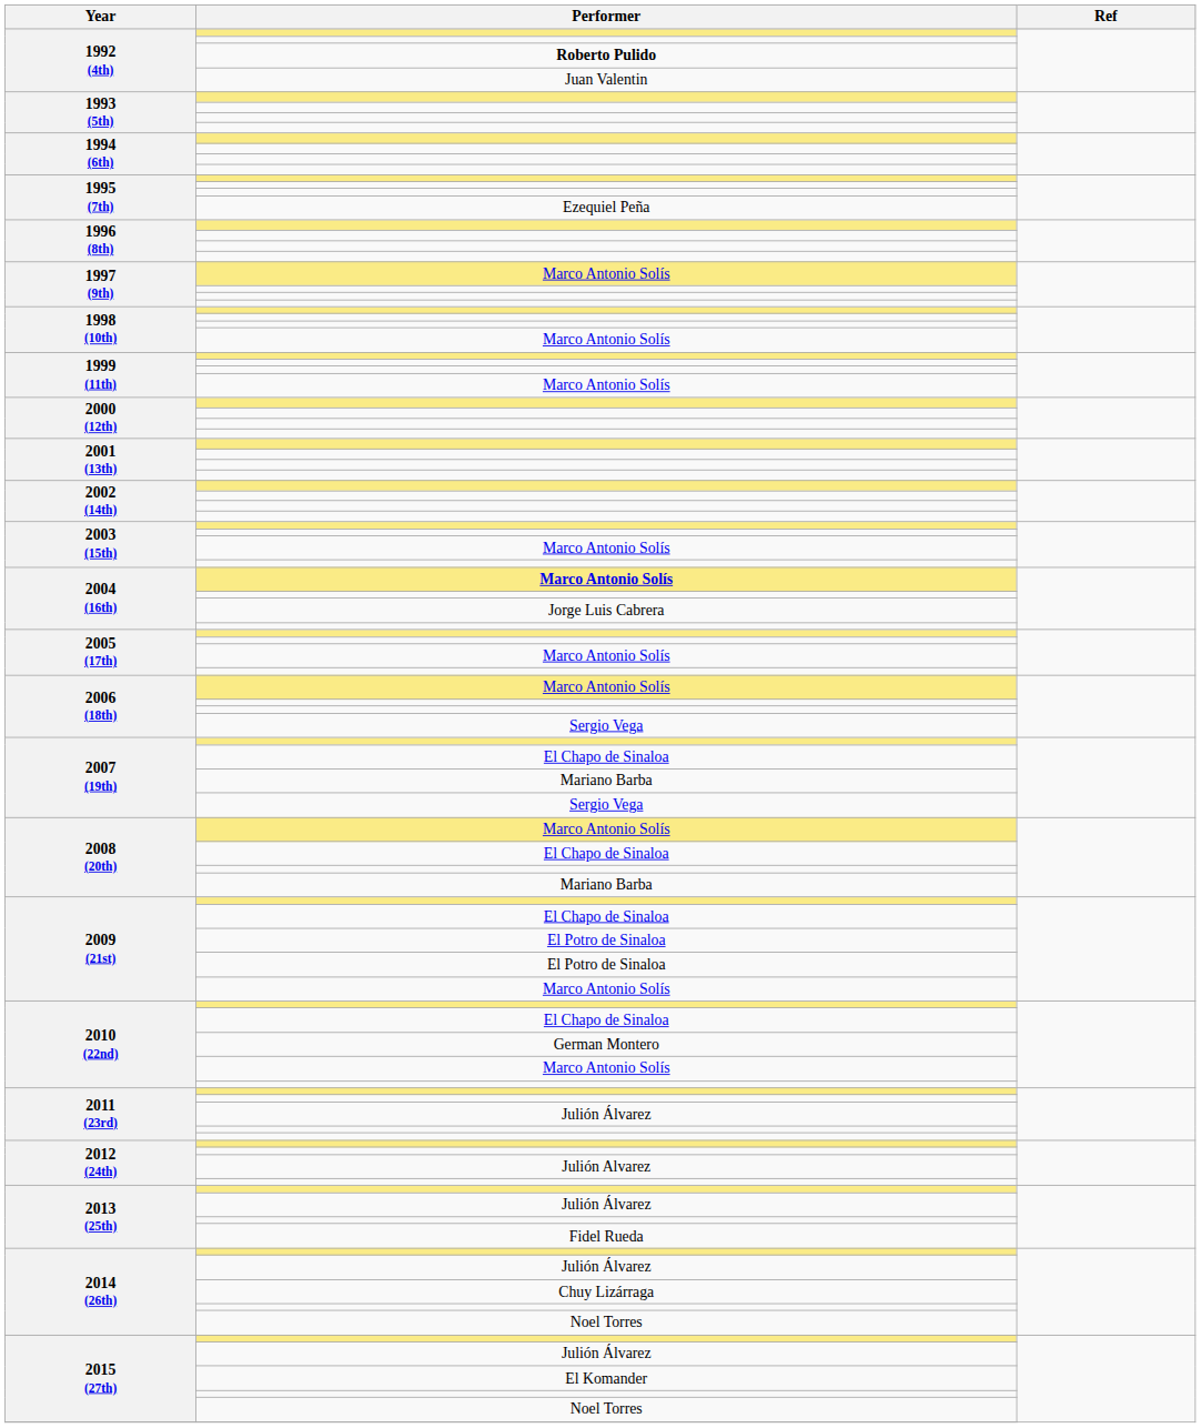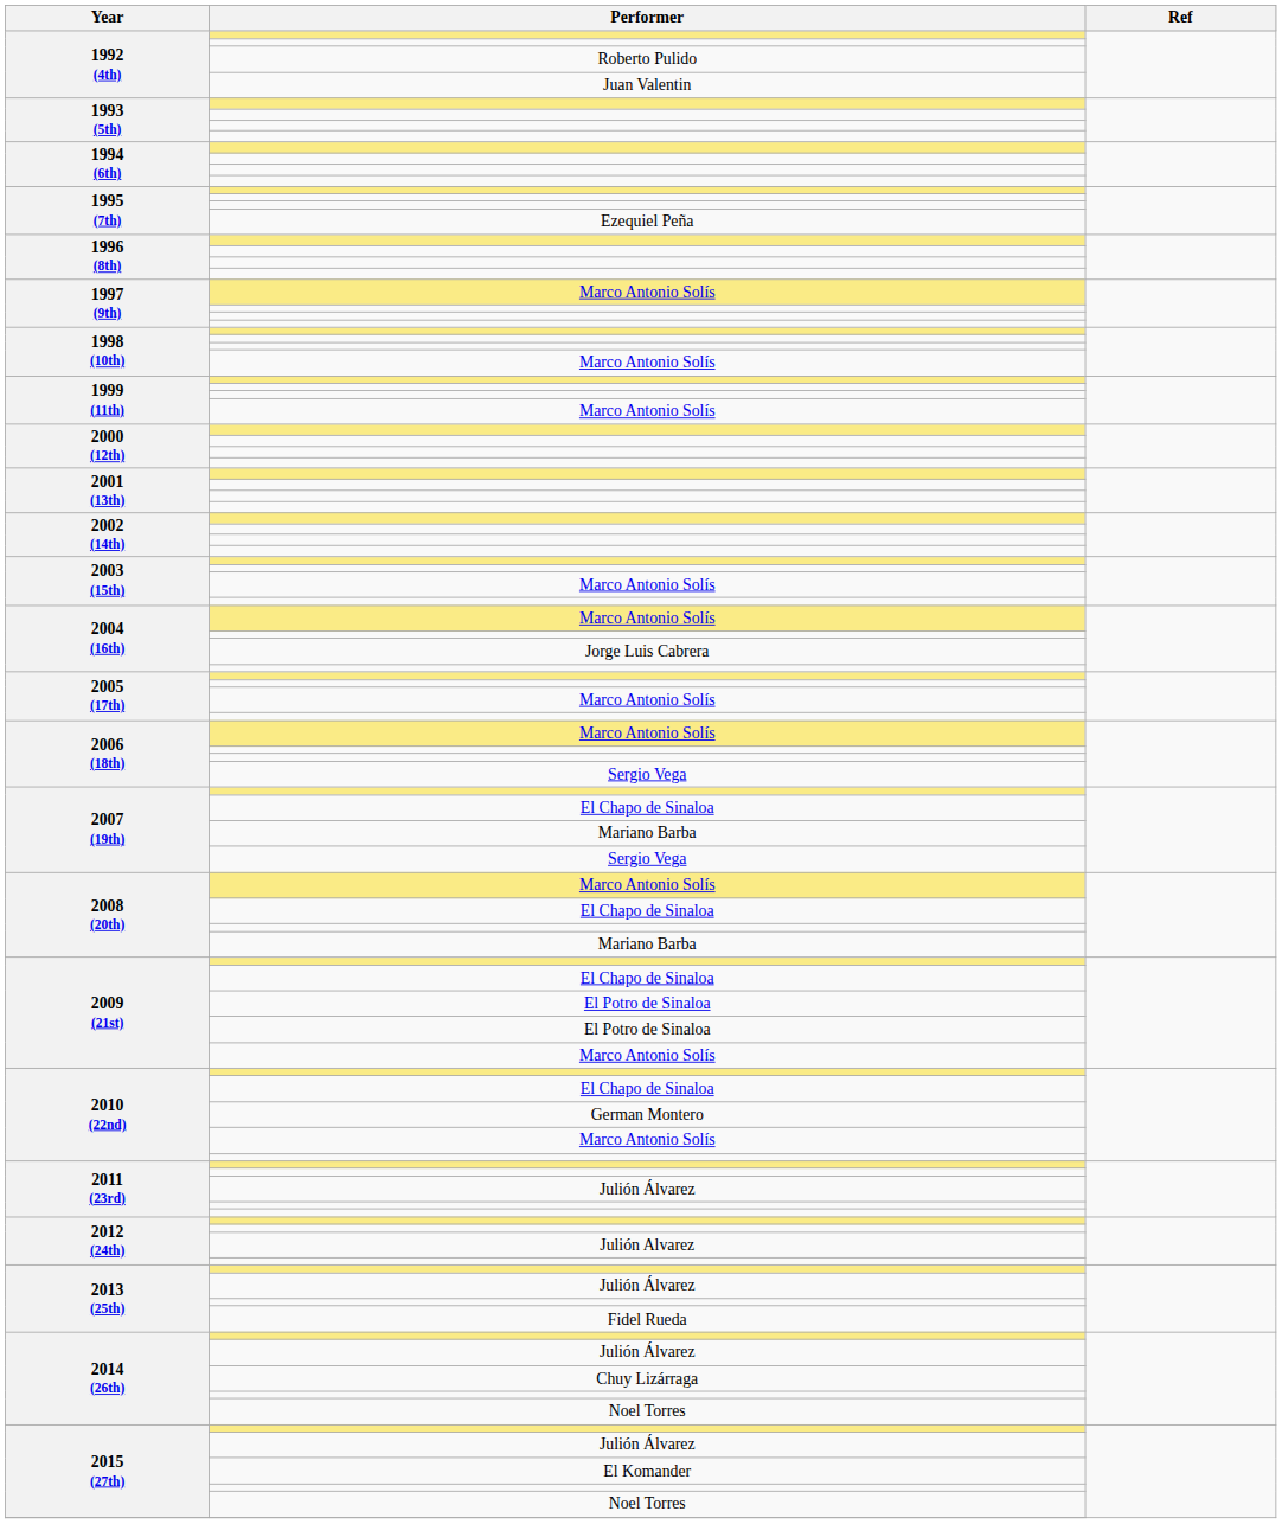1992 (4th) / Roberto Pulido | Performer: bold -> normal
2004 (16th) / Marco Antonio Solís | Performer: bold -> normal
